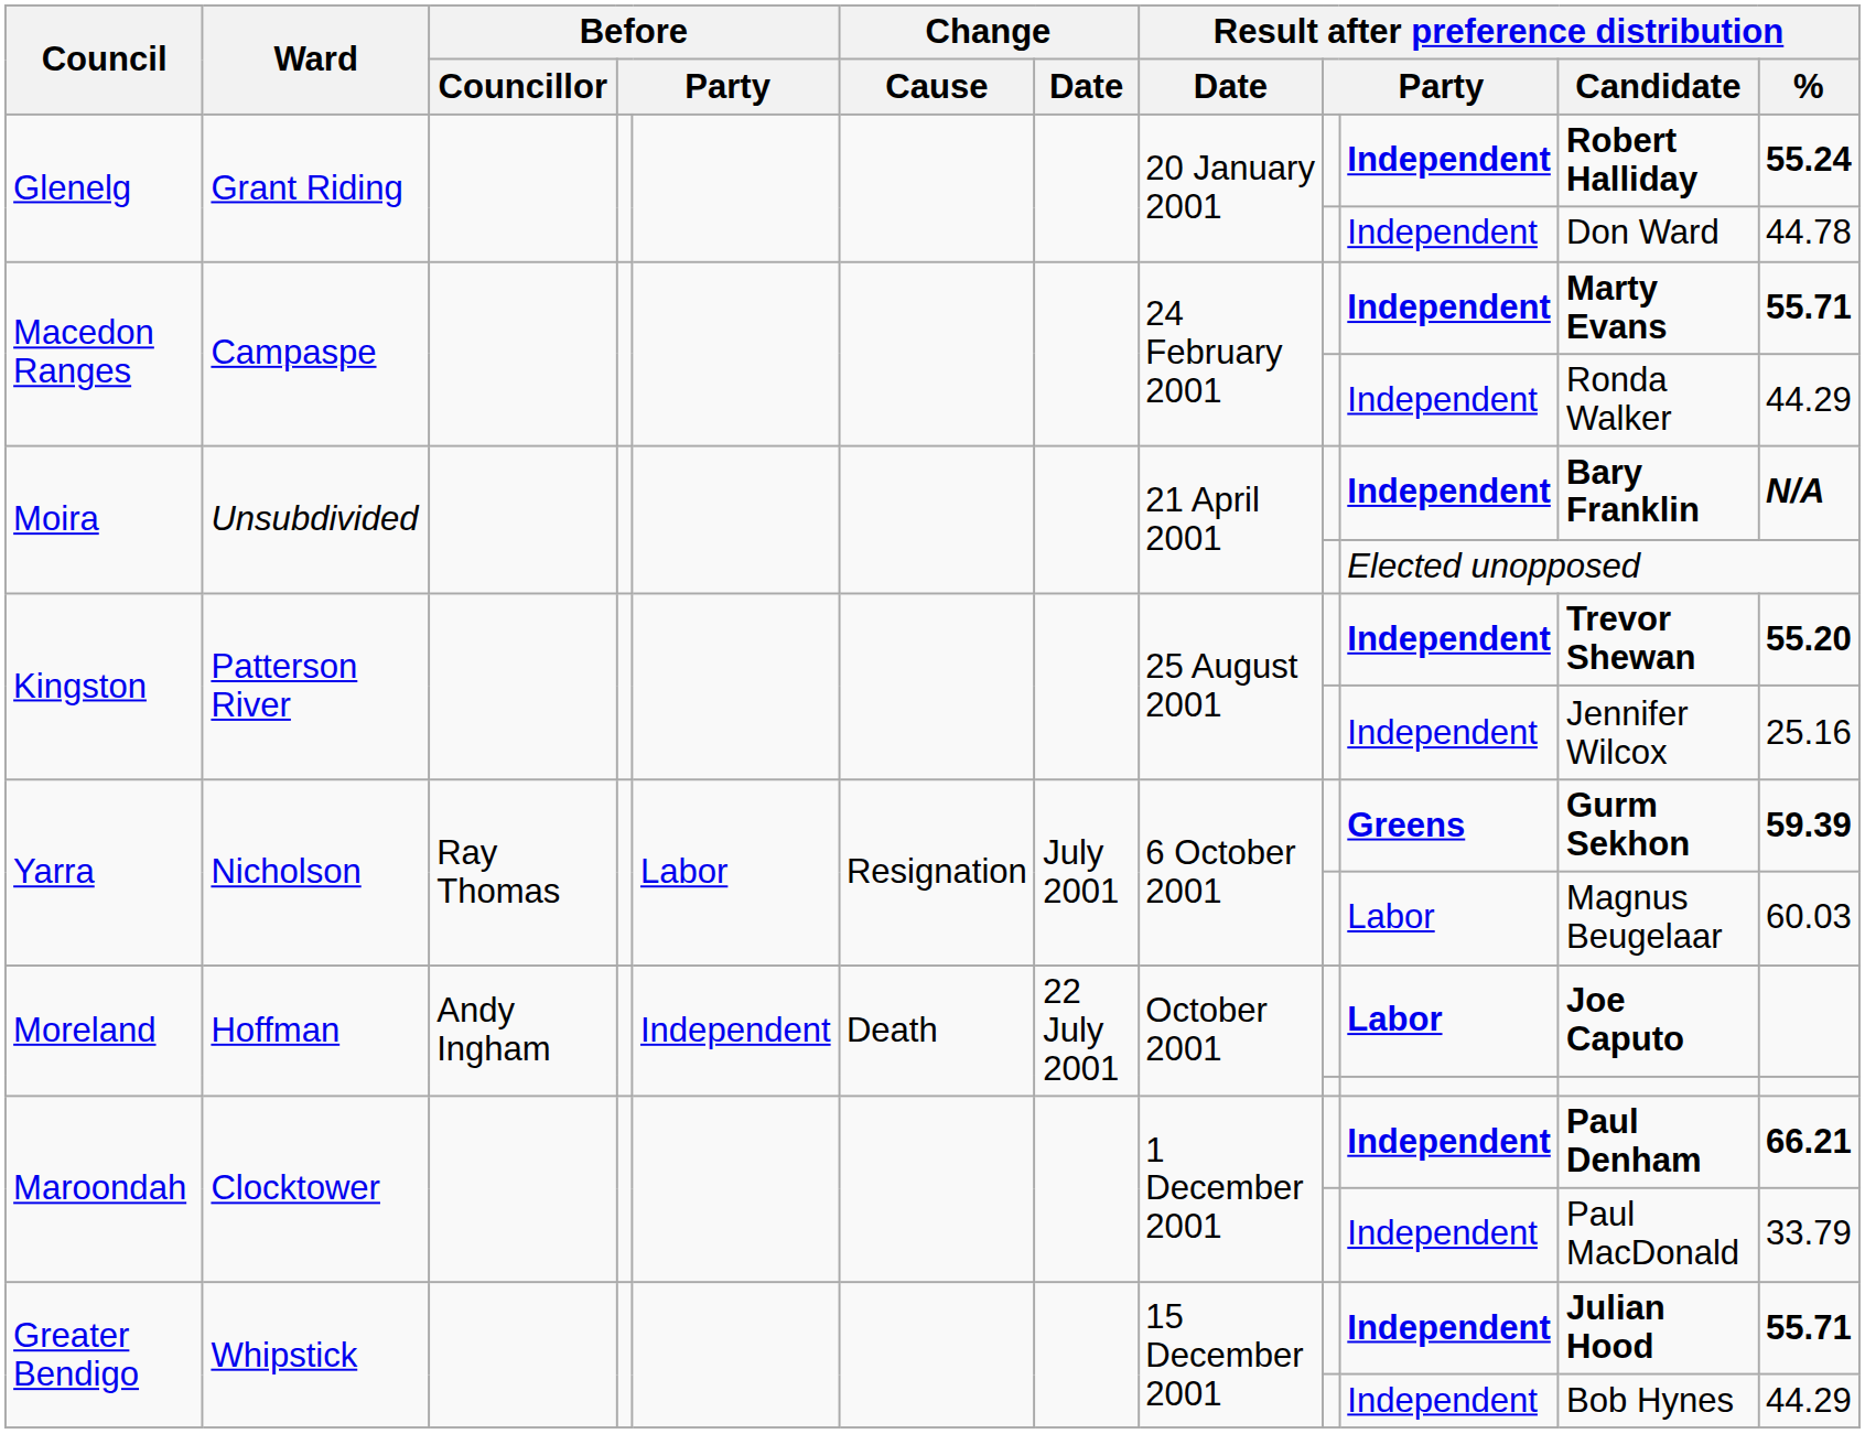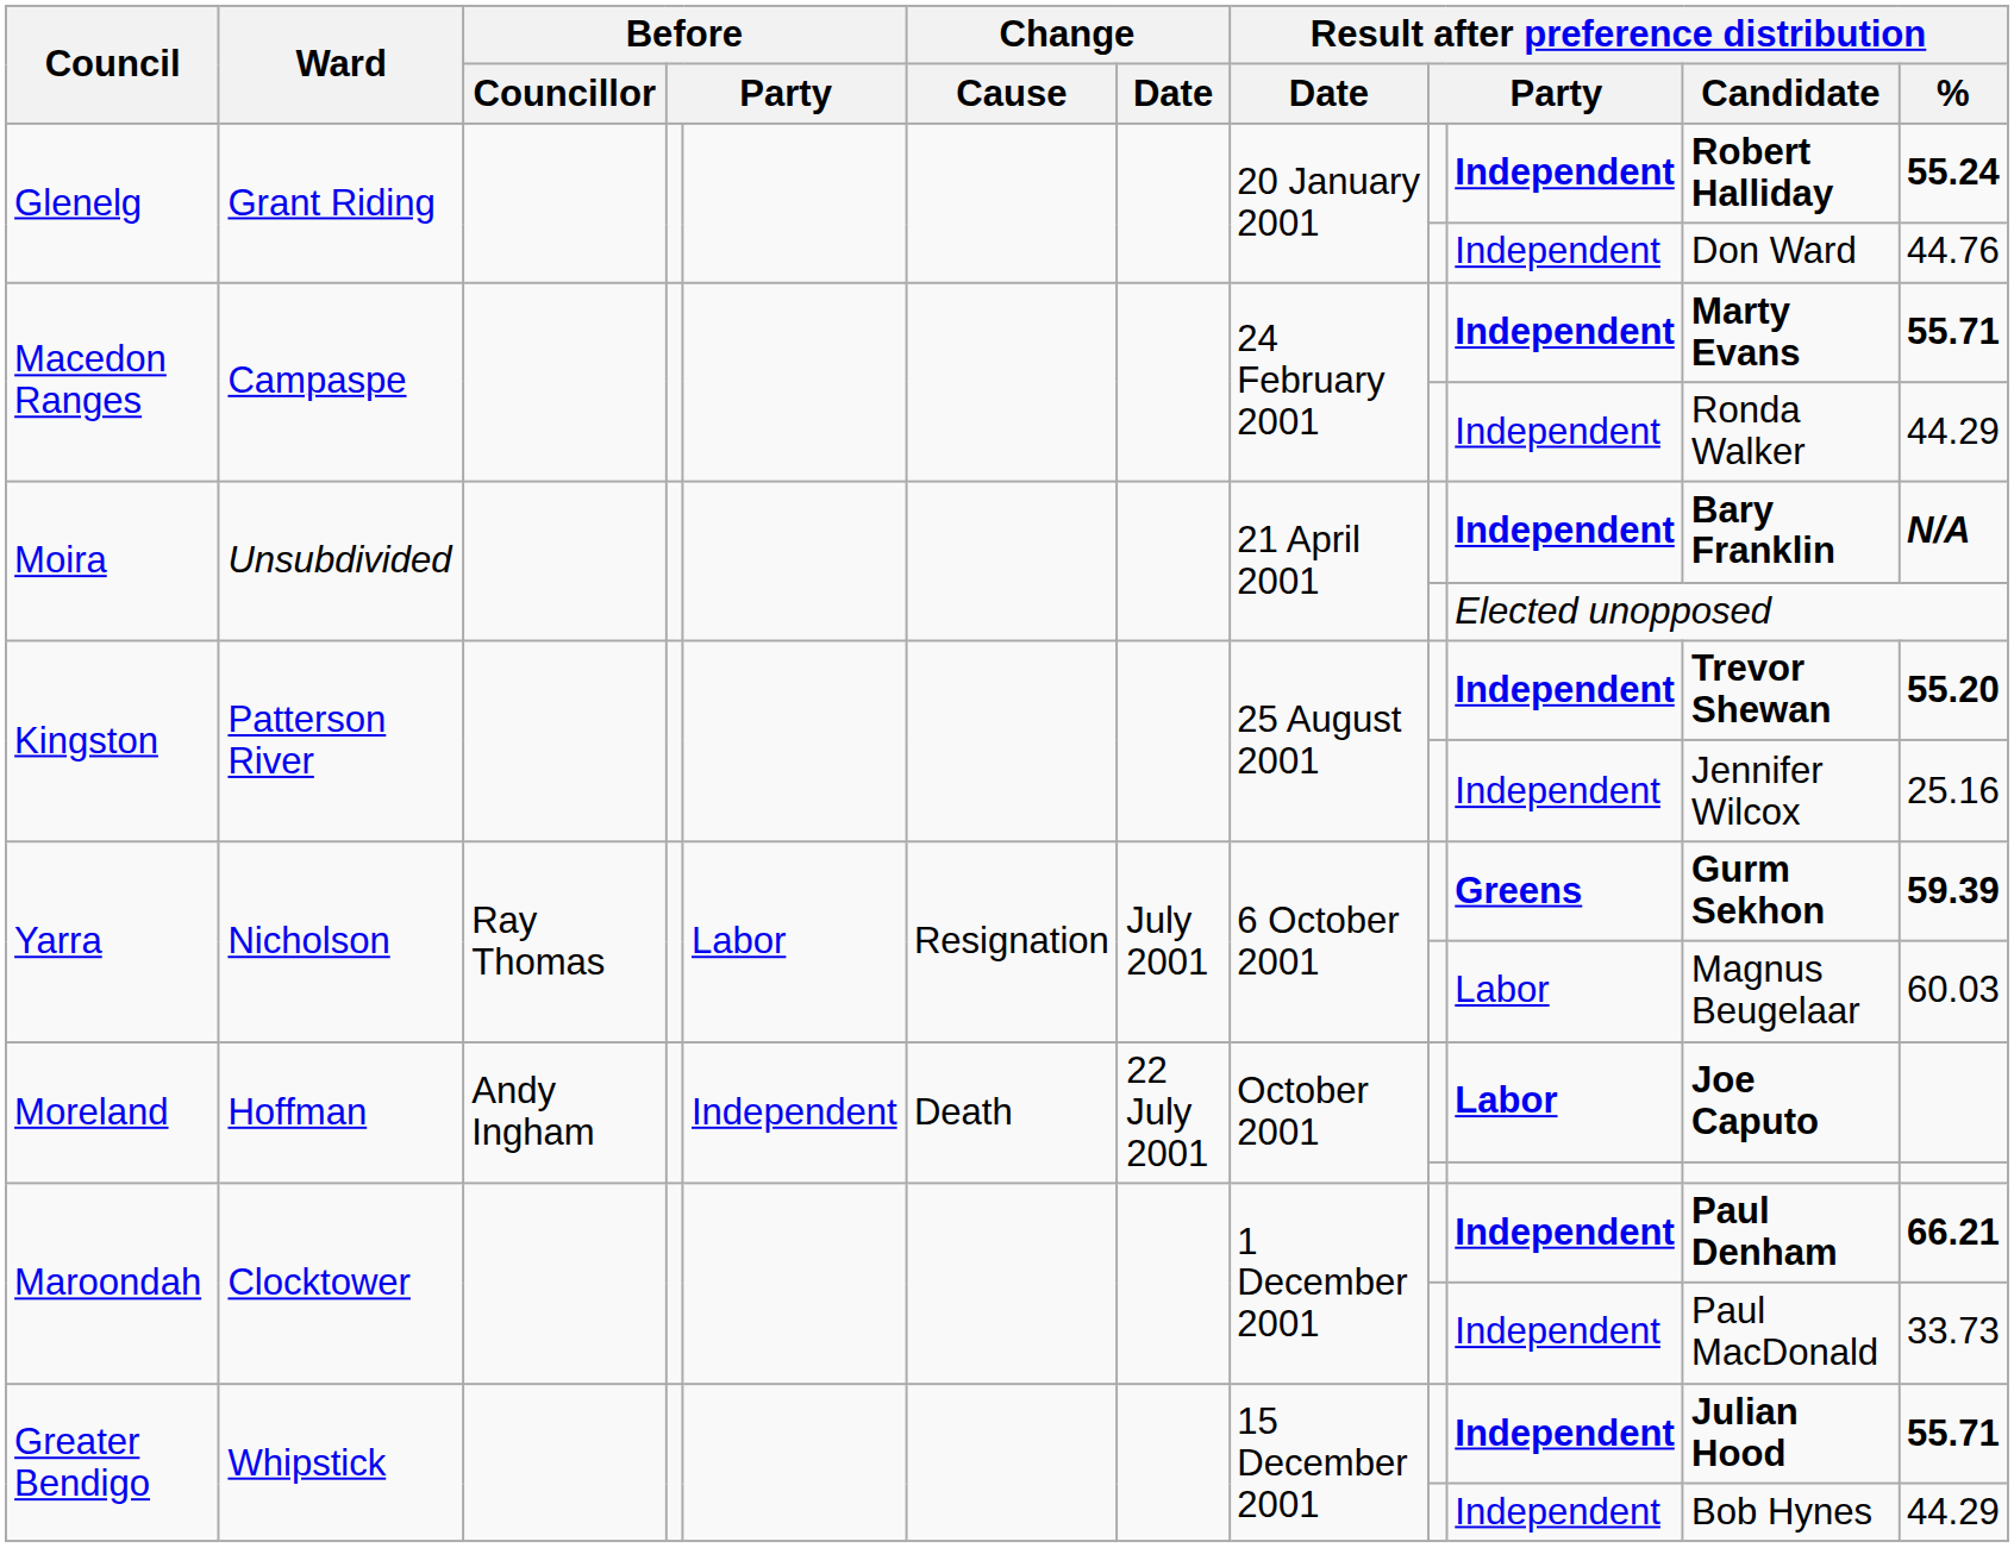row 4 | Result after preference distribution / %: 44.78 -> 44.76
row 16 | Result after preference distribution / %: 33.79 -> 33.73
